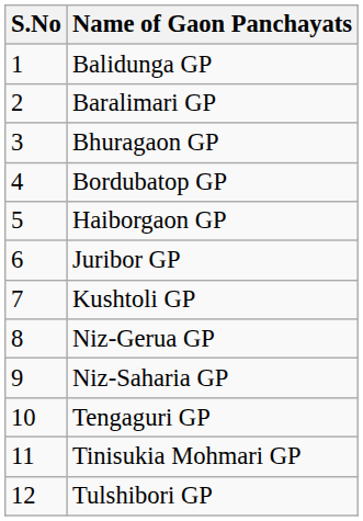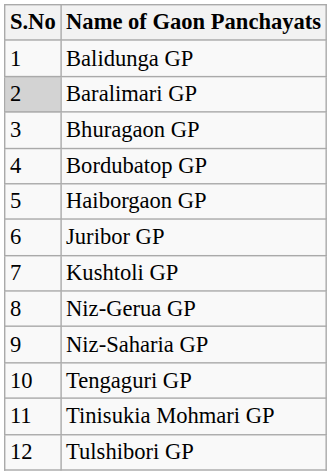Baralimari GP | S.No: no background -> lightgrey background
